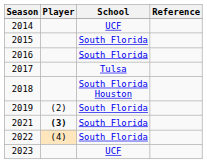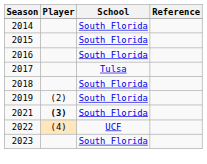2014 | School: UCF -> South Florida
2018 | School: South Florida Houston -> South Florida
2022 | School: South Florida -> UCF
2023 | School: UCF -> South Florida
